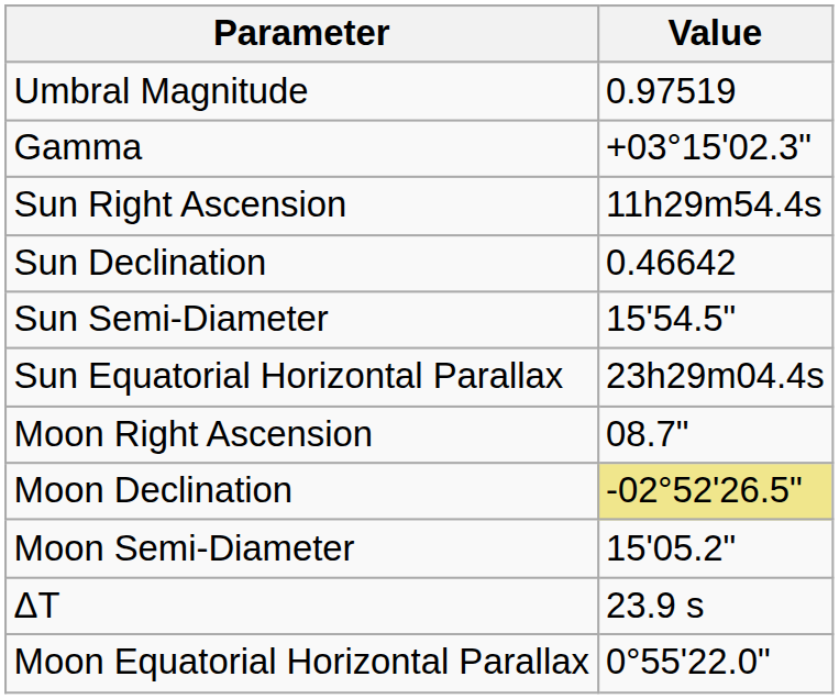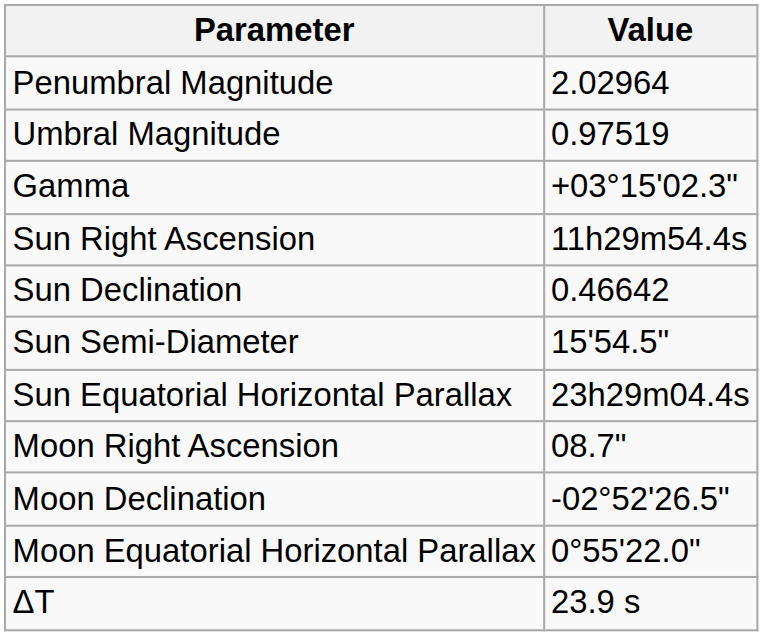+ row: Penumbral Magnitude | 2.02964
Moon Declination | Value: khaki background -> no background
- row: Moon Semi-Diameter | 15'05.2"
rows swapped: Moon Equatorial Horizontal Parallax <-> ΔT
